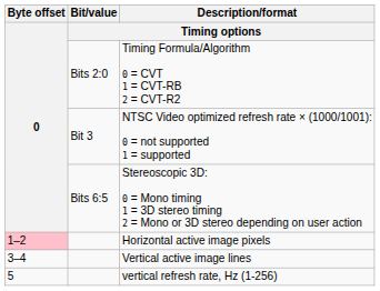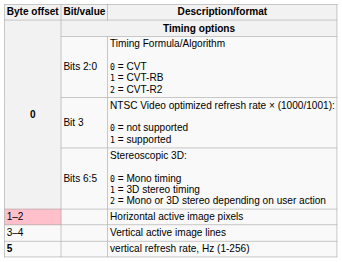vertical refresh rate, Hz (1-256) | Byte offset / 0: normal -> bold
